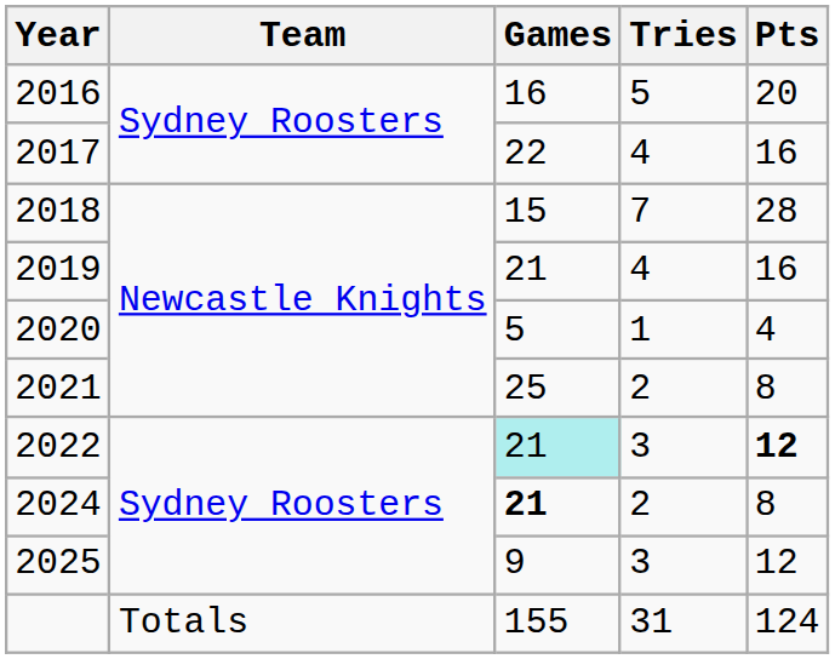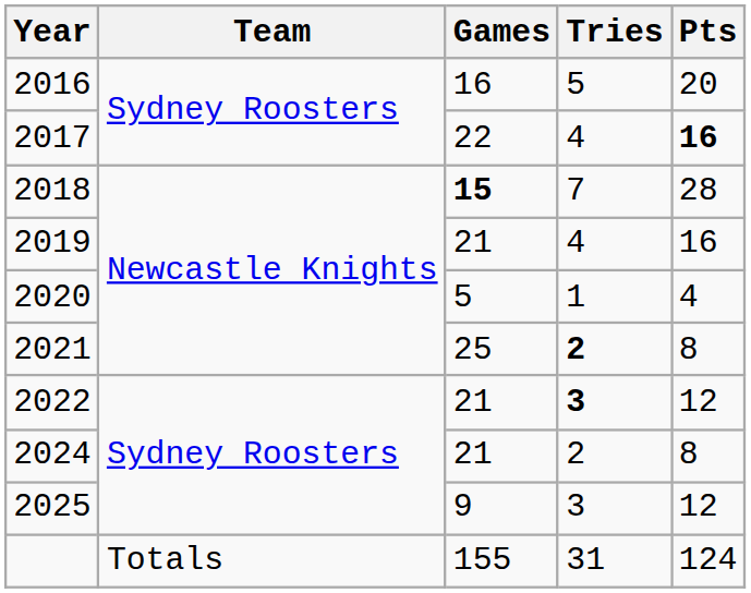2017 | Pts: normal -> bold
2018 | Games: normal -> bold
2021 | Tries: normal -> bold
2022 | Games: paleturquoise background -> no background
2022 | Tries: normal -> bold
2022 | Pts: bold -> normal
2024 | Games: bold -> normal
